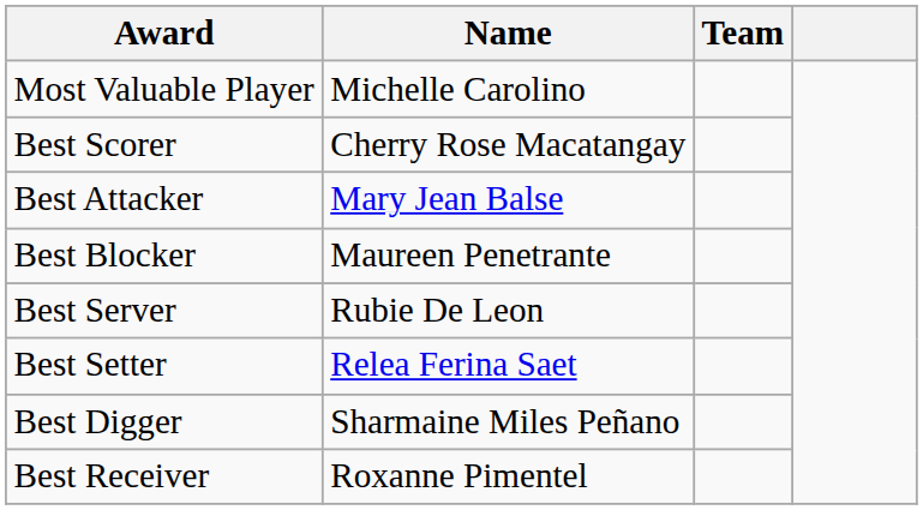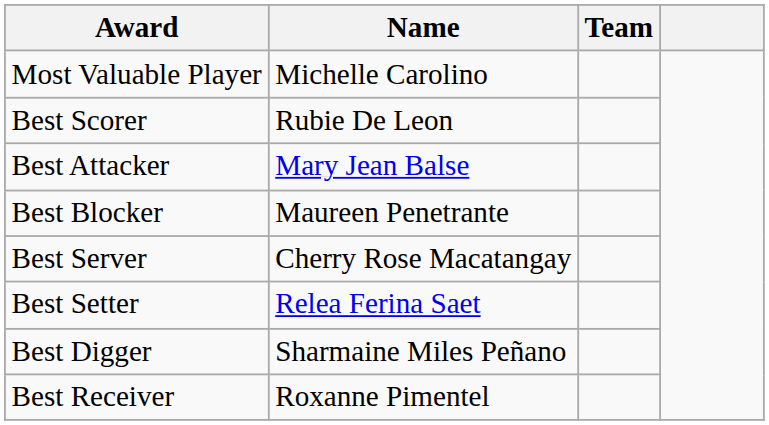Best Scorer | Name: Cherry Rose Macatangay -> Rubie De Leon
Best Server | Name: Rubie De Leon -> Cherry Rose Macatangay
